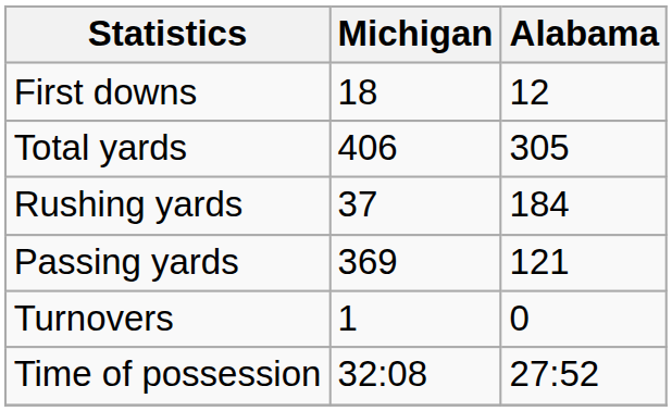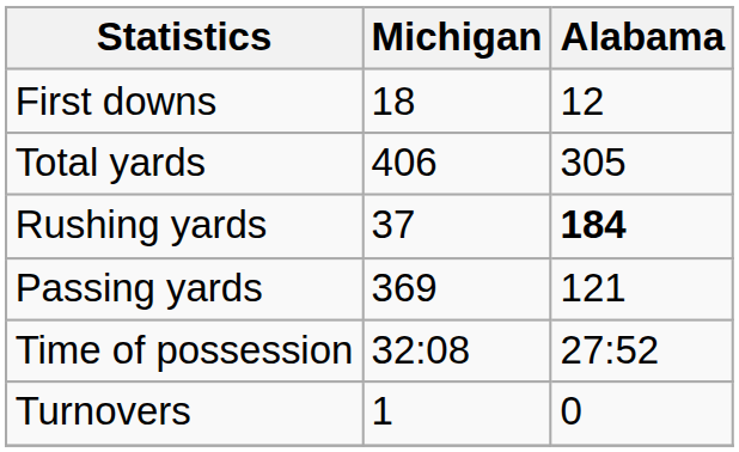Rushing yards | Alabama: normal -> bold
rows swapped: Turnovers <-> Time of possession
